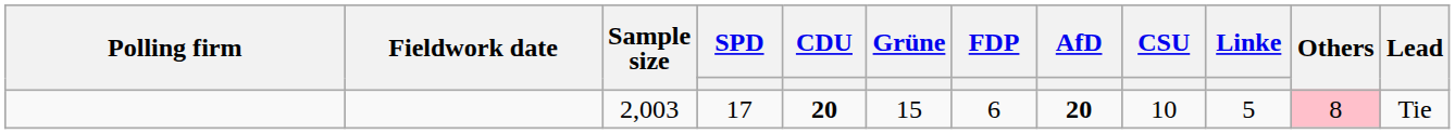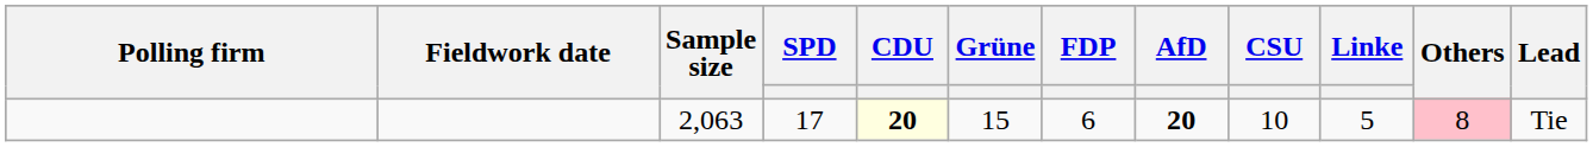row 3 | Sample size: 2,003 -> 2,063
row 3 | CDU: no background -> lightyellow background
